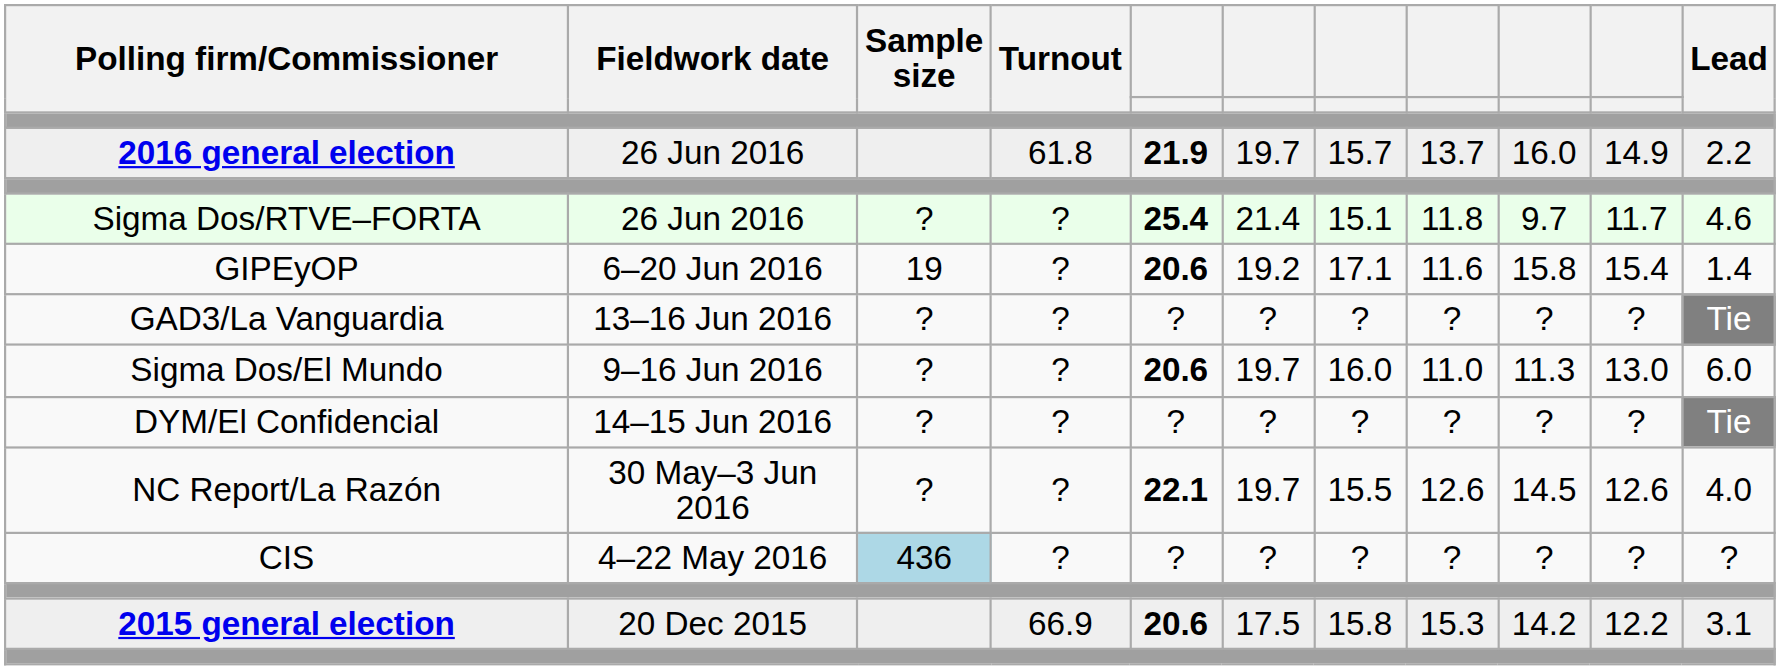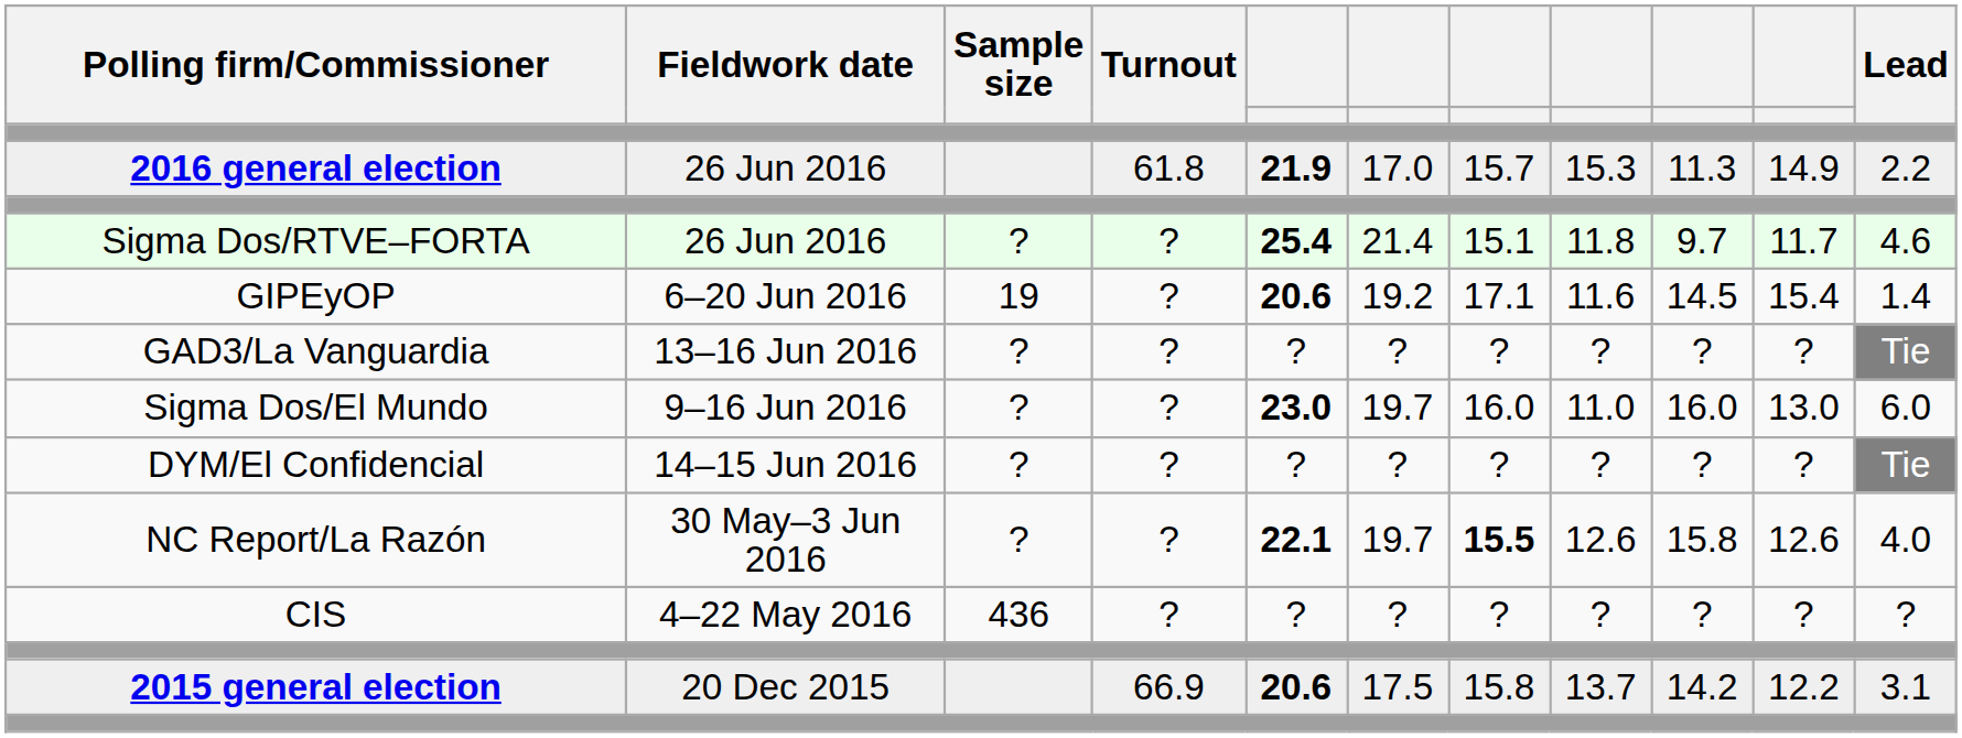2016 general election | column 6: 19.7 -> 17.0
2016 general election | column 8: 13.7 -> 15.3
2016 general election | column 9: 16.0 -> 11.3
GIPEyOP | column 9: 15.8 -> 14.5
Sigma Dos/El Mundo | column 5: 20.6 -> 23.0
Sigma Dos/El Mundo | column 9: 11.3 -> 16.0
NC Report/La Razón | column 7: normal -> bold
NC Report/La Razón | column 9: 14.5 -> 15.8
CIS | Sample size: lightblue background -> no background
2015 general election | column 8: 15.3 -> 13.7
